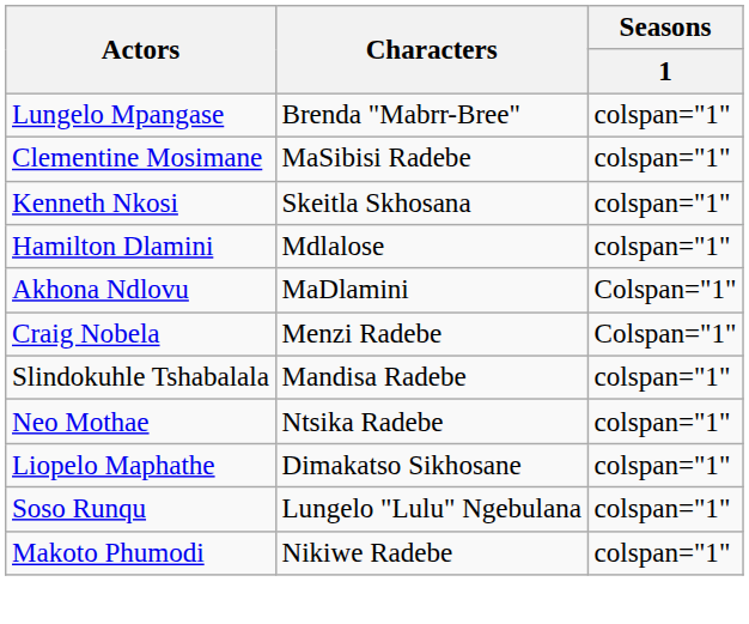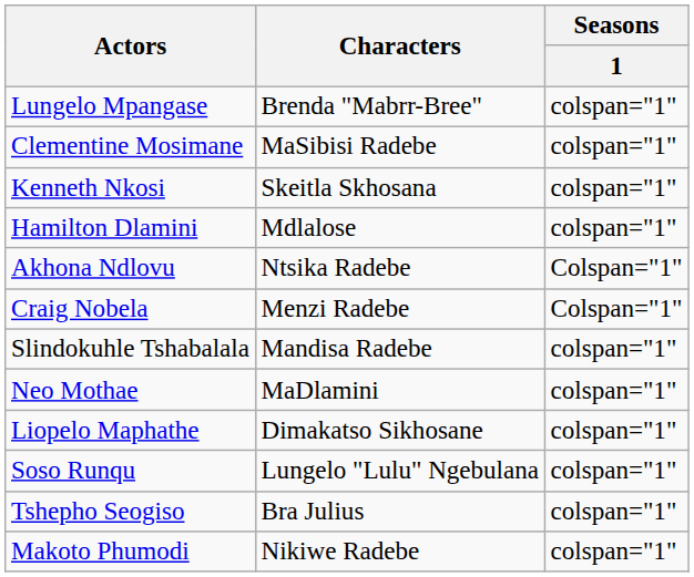Akhona Ndlovu | Characters: MaDlamini -> Ntsika Radebe
Neo Mothae | Characters: Ntsika Radebe -> MaDlamini
+ row: Tshepho Seogiso | Bra Julius | colspan="1"
